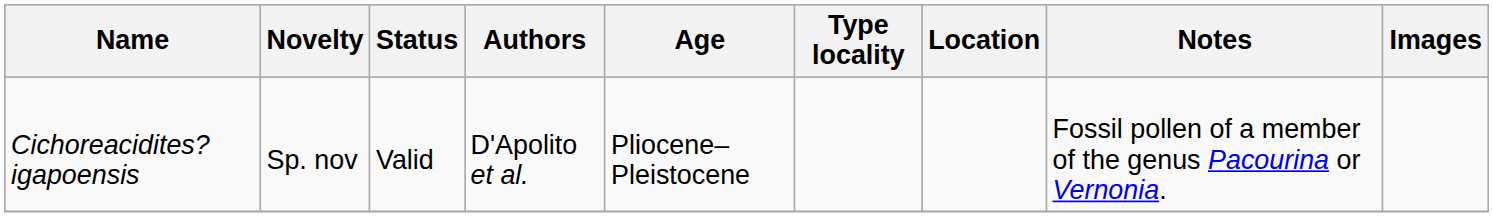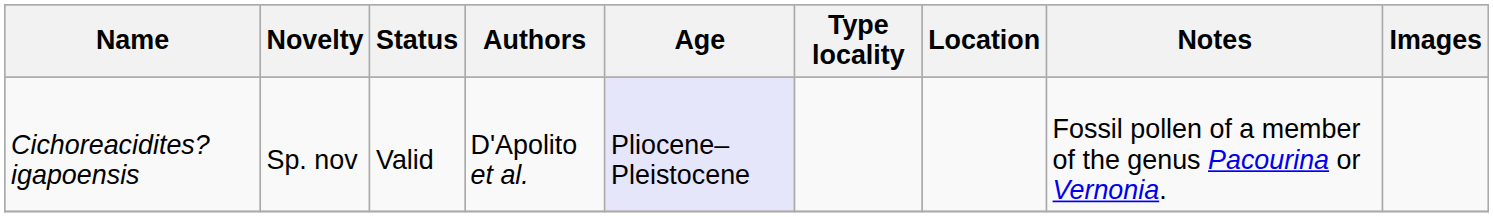Cichoreacidites? igapoensis | Age: no background -> lavender background
